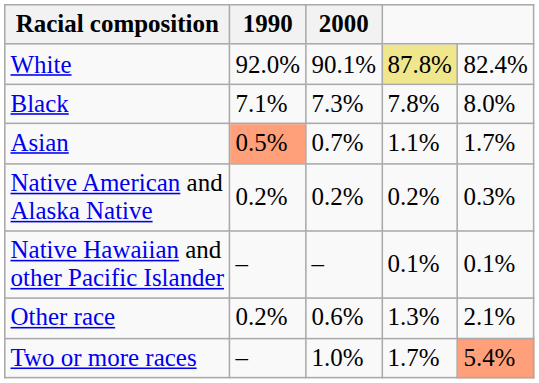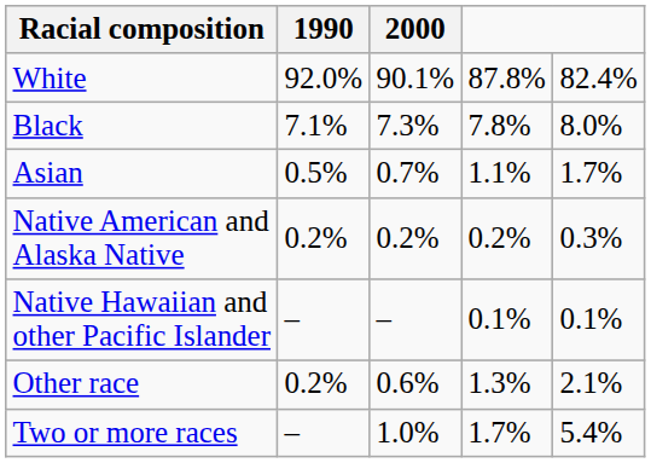White | column 4: khaki background -> no background
Asian | 1990: lightsalmon background -> no background
Two or more races | column 5: lightsalmon background -> no background
